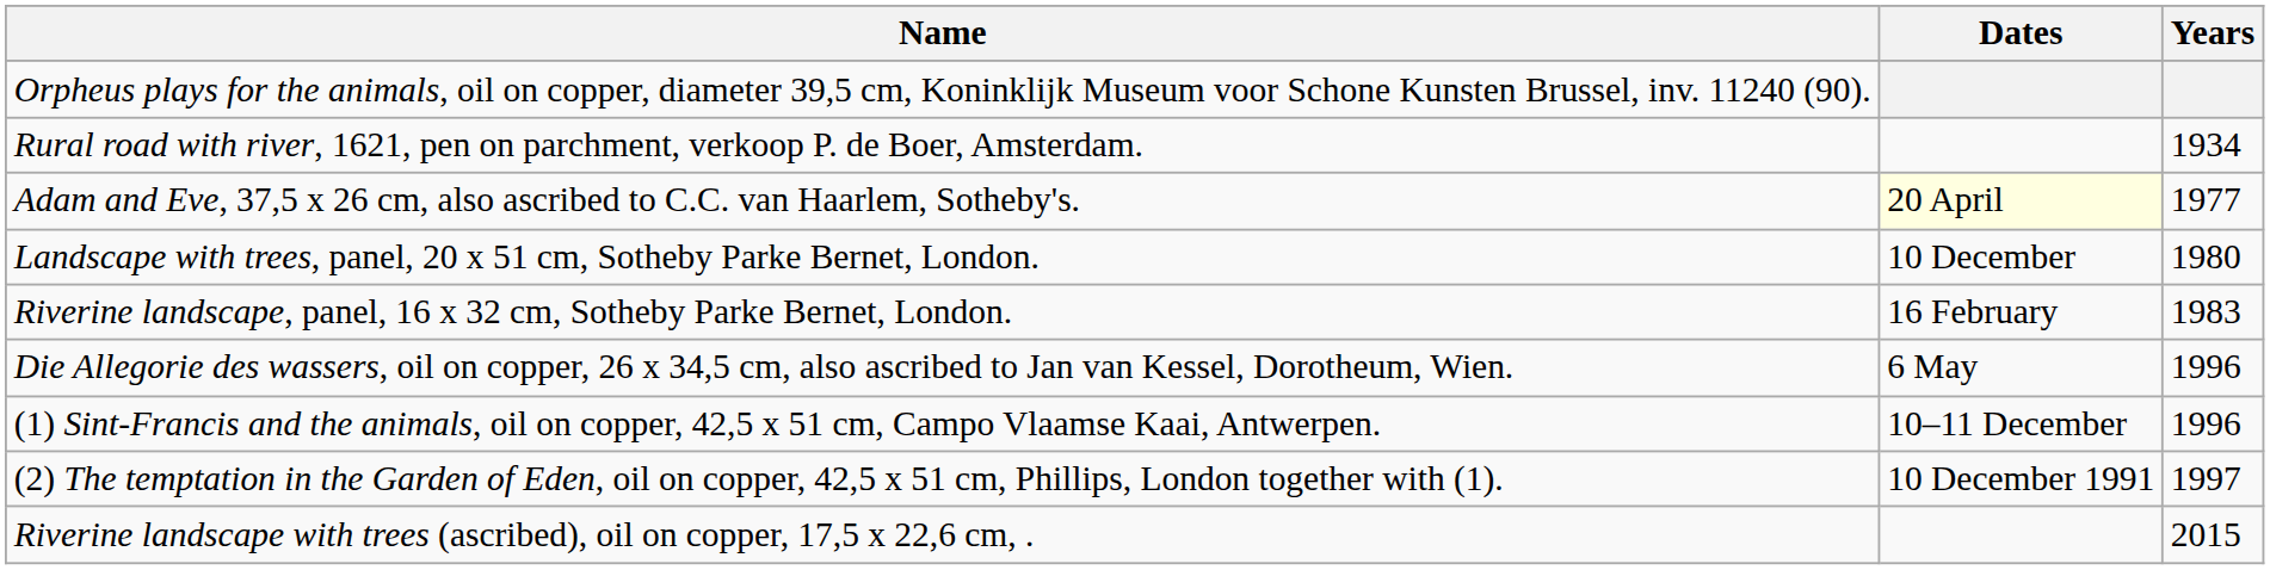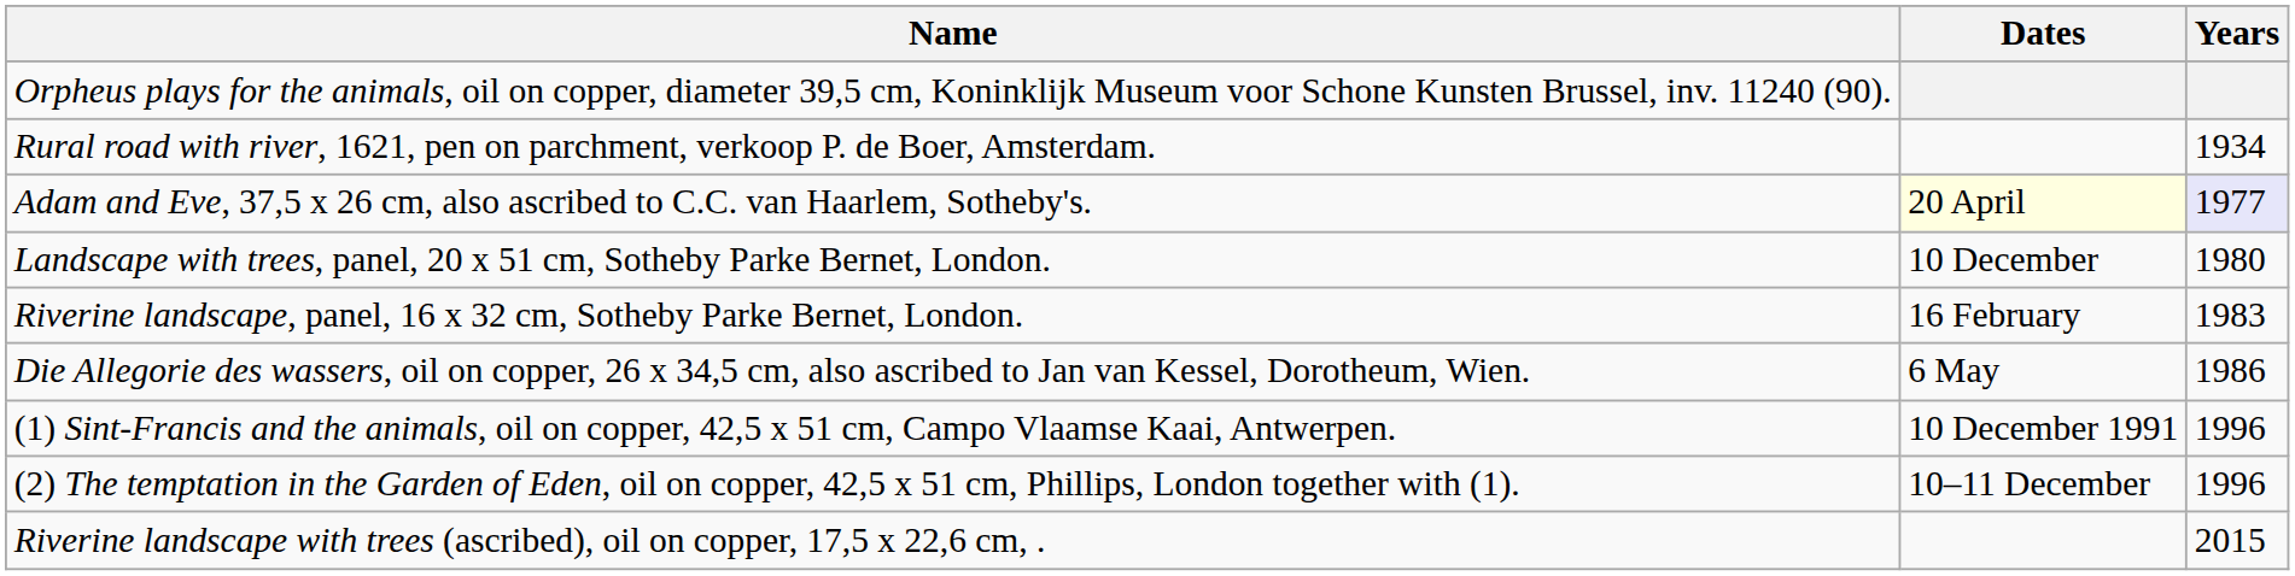row 4 | Years: no background -> lavender background
row 7 | Years: 1996 -> 1986
row 8 | Dates: 10–11 December -> 10 December 1991
row 9 | Dates: 10 December 1991 -> 10–11 December
row 9 | Years: 1997 -> 1996
